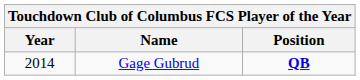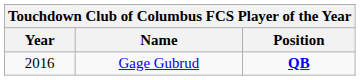Gage Gubrud | Year: 2014 -> 2016
